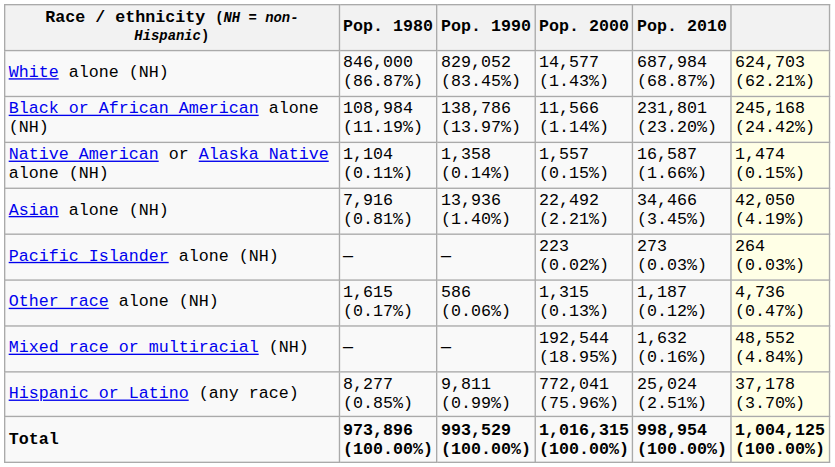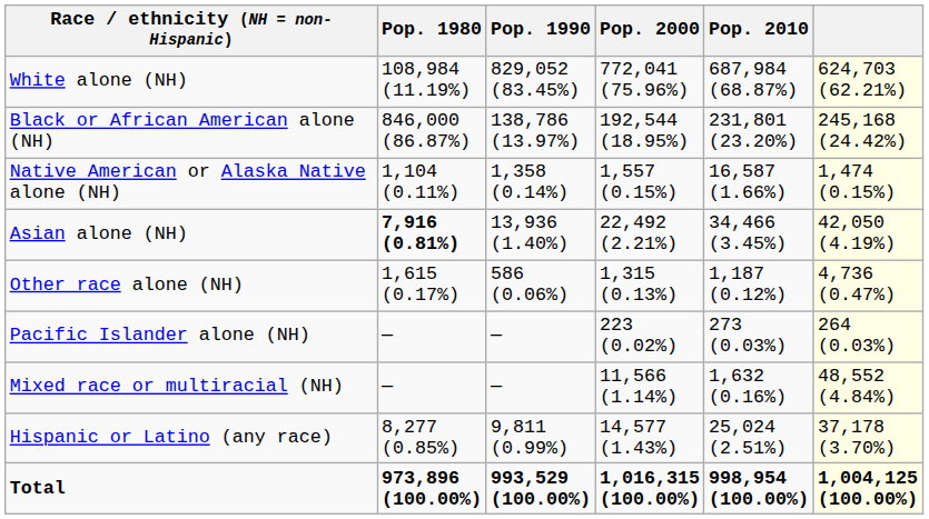White alone (NH) | Pop. 1980: 846,000 (86.87%) -> 108,984 (11.19%)
White alone (NH) | Pop. 2000: 14,577 (1.43%) -> 772,041 (75.96%)
Black or African American alone (NH) | Pop. 1980: 108,984 (11.19%) -> 846,000 (86.87%)
Black or African American alone (NH) | Pop. 2000: 11,566 (1.14%) -> 192,544 (18.95%)
Asian alone (NH) | Pop. 1980: normal -> bold
rows swapped: Pacific Islander alone (NH) <-> Other race alone (NH)
Mixed race or multiracial (NH) | Pop. 2000: 192,544 (18.95%) -> 11,566 (1.14%)
Hispanic or Latino (any race) | Pop. 2000: 772,041 (75.96%) -> 14,577 (1.43%)
